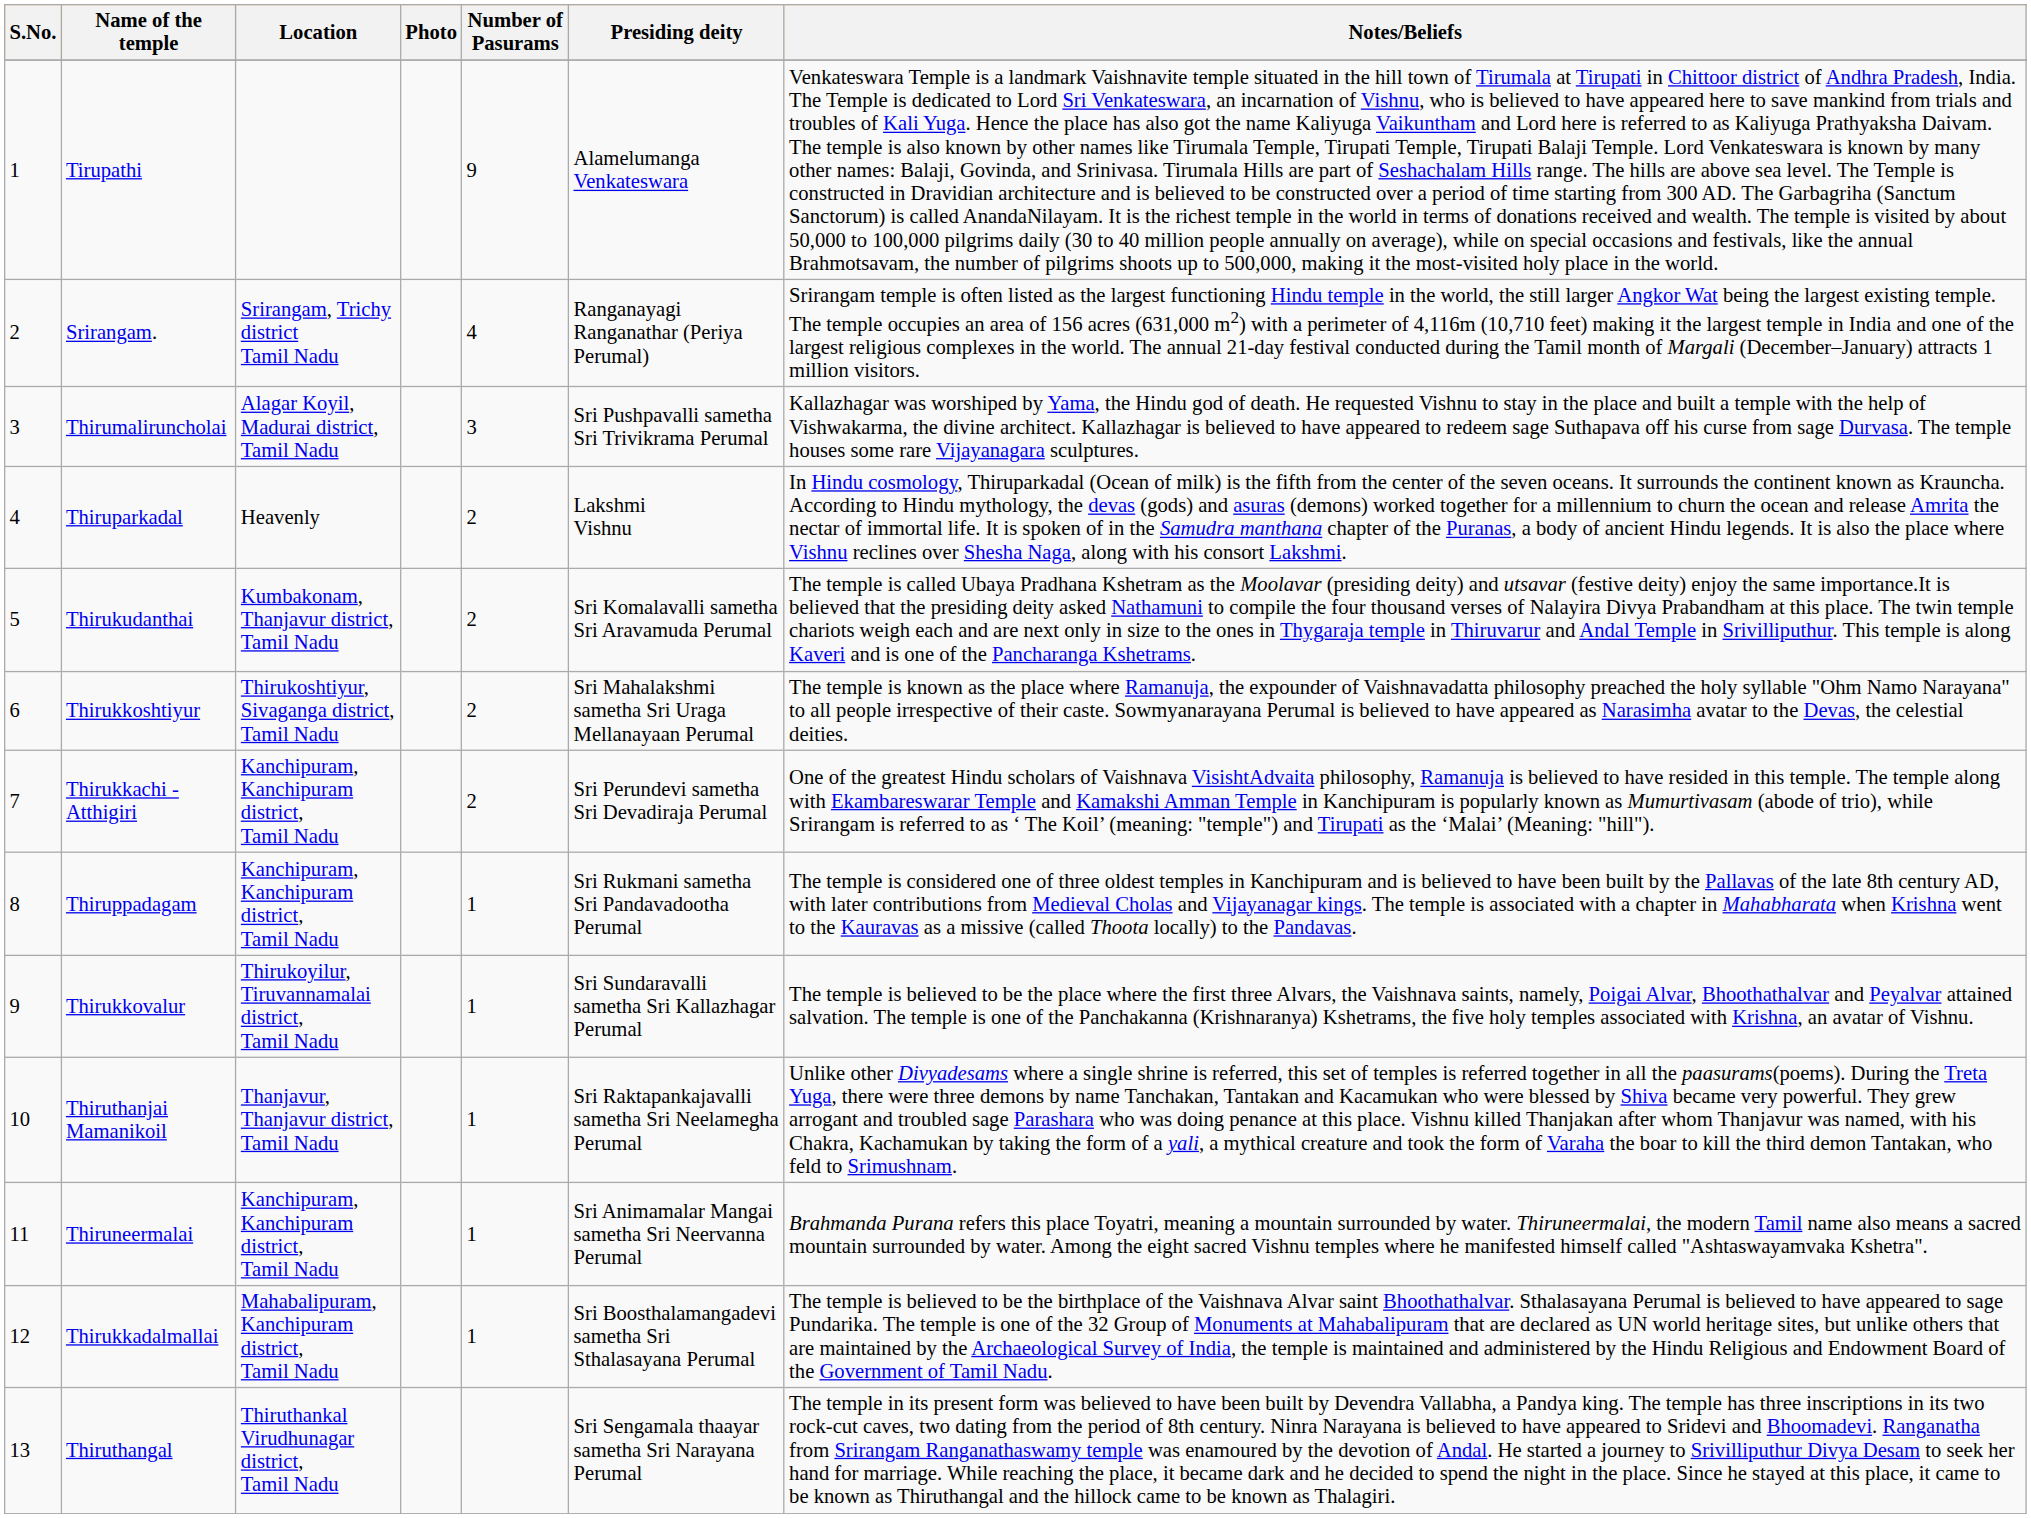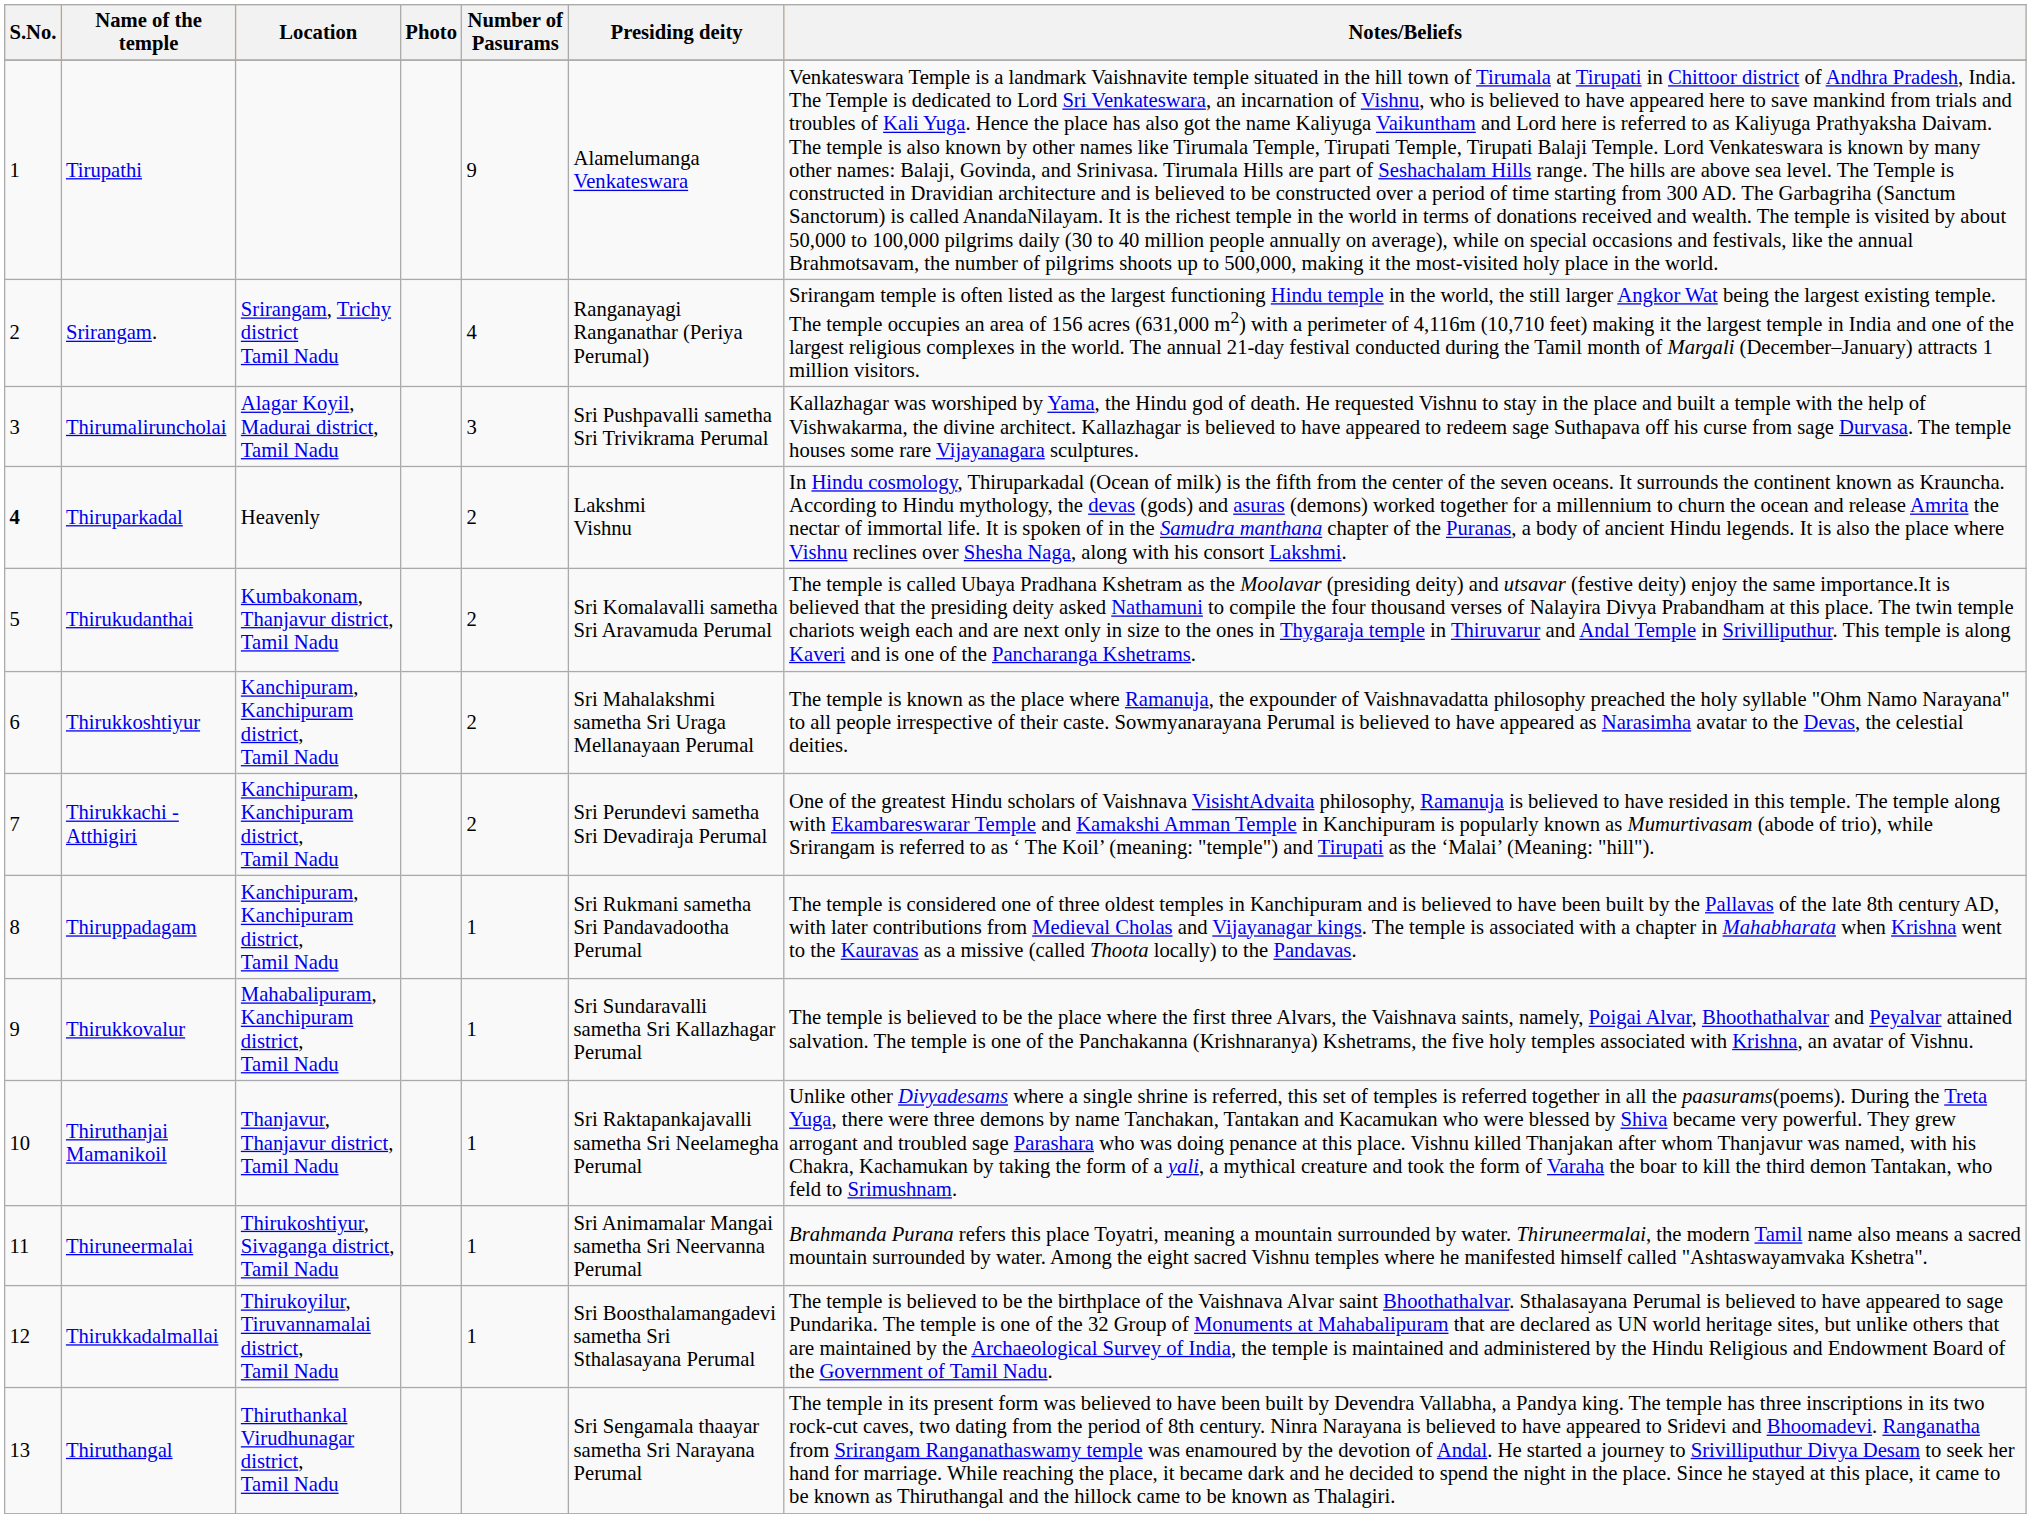Thiruparkadal | S.No.: normal -> bold
Thirukkoshtiyur | Location: Thirukoshtiyur, Sivaganga district, Tamil Nadu -> Kanchipuram, Kanchipuram district, Tamil Nadu
Thirukkovalur | Location: Thirukoyilur, Tiruvannamalai district, Tamil Nadu -> Mahabalipuram, Kanchipuram district, Tamil Nadu
Thiruneermalai | Location: Kanchipuram, Kanchipuram district, Tamil Nadu -> Thirukoshtiyur, Sivaganga district, Tamil Nadu
Thirukkadalmallai | Location: Mahabalipuram, Kanchipuram district, Tamil Nadu -> Thirukoyilur, Tiruvannamalai district, Tamil Nadu
